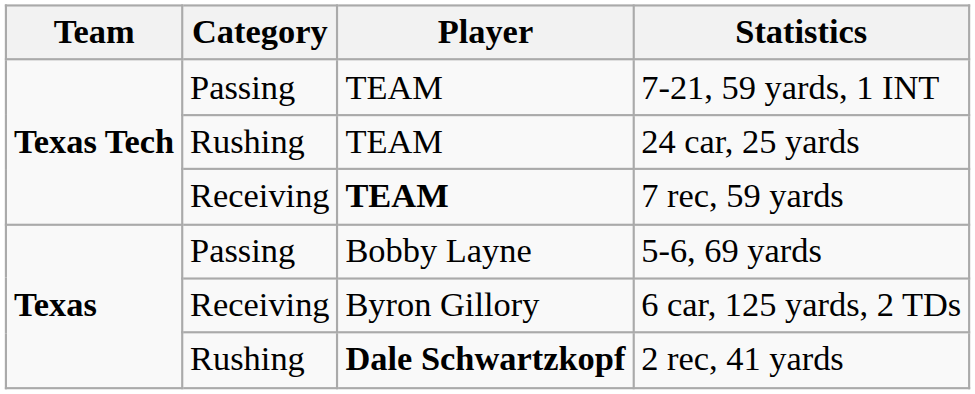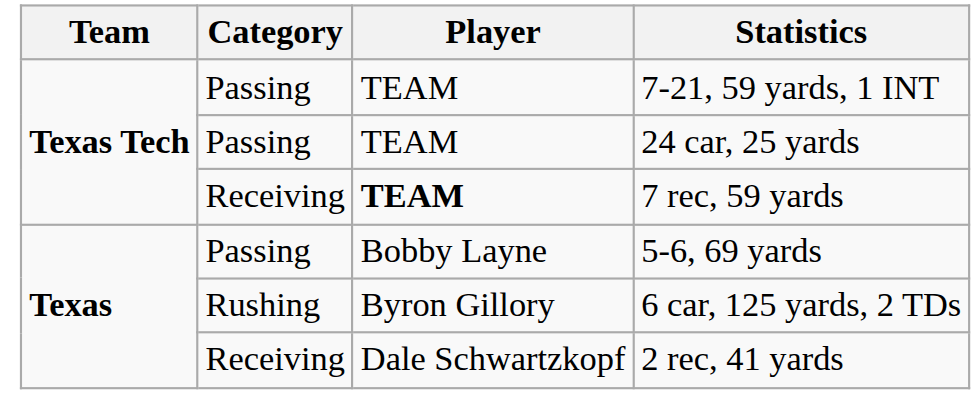24 car, 25 yards | Category: Rushing -> Passing
6 car, 125 yards, 2 TDs | Category: Receiving -> Rushing
2 rec, 41 yards | Category: Rushing -> Receiving
2 rec, 41 yards | Player: bold -> normal
